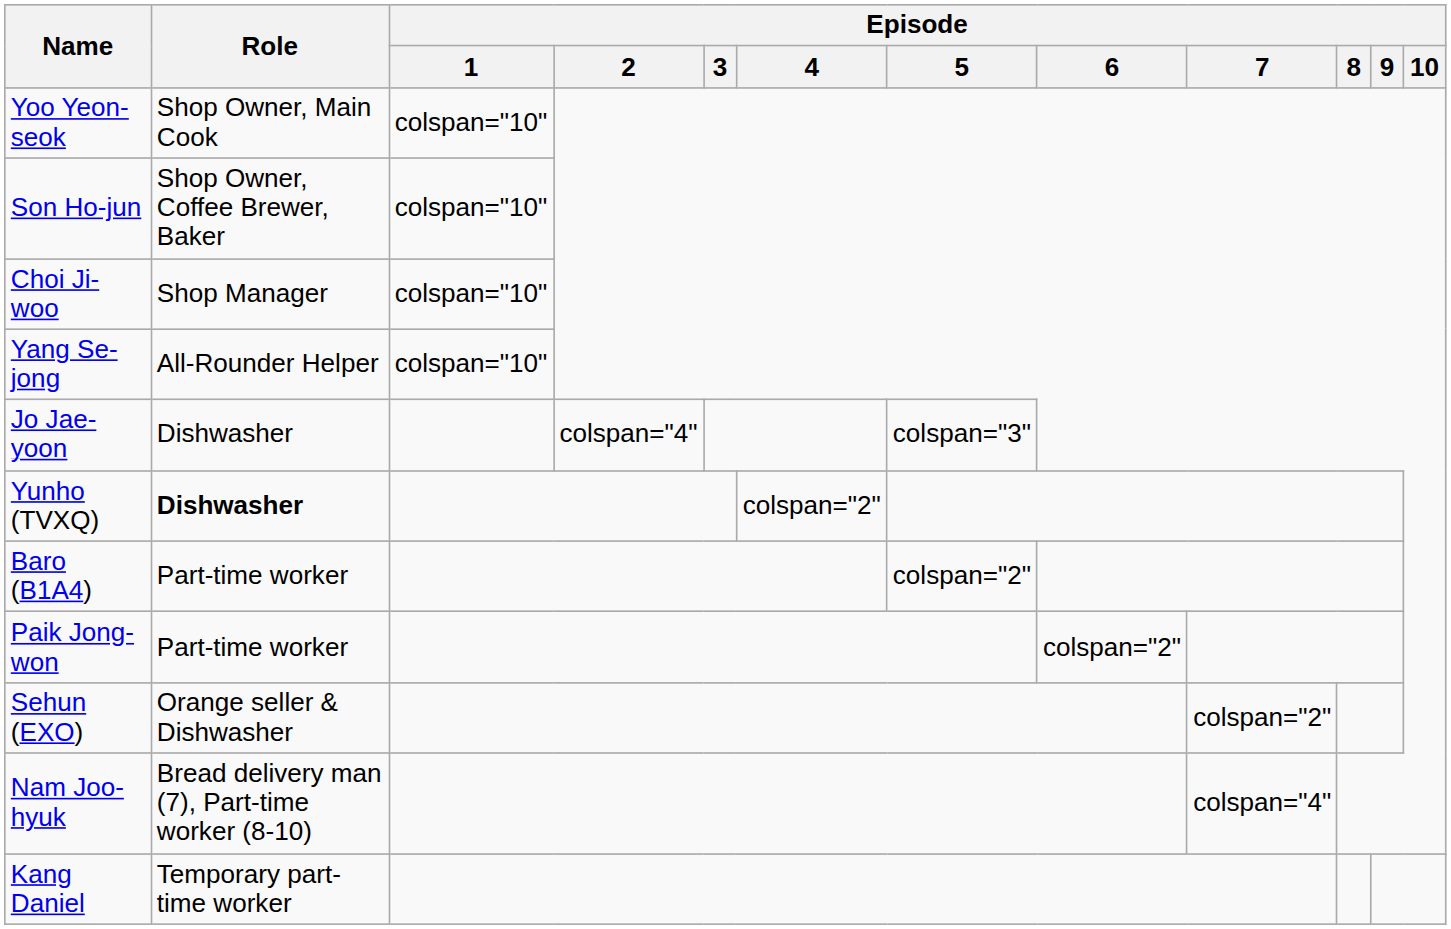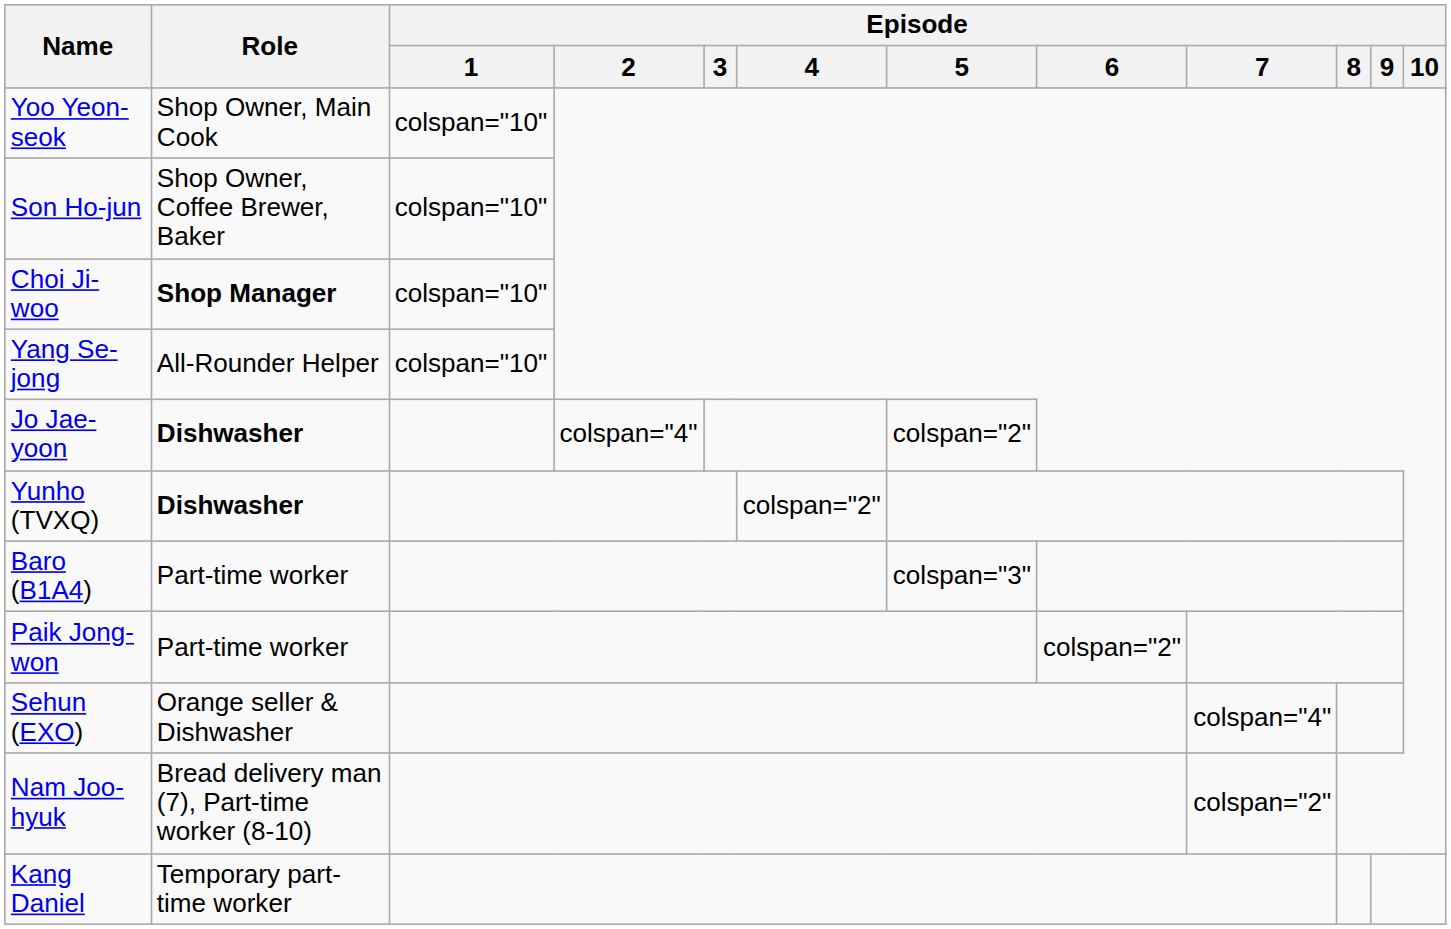Choi Ji-woo | Role: normal -> bold
Jo Jae-yoon | Role: normal -> bold
Jo Jae-yoon | Episode / 5: colspan="3" -> colspan="2"
Baro (B1A4) | Episode / 5: colspan="2" -> colspan="3"
Sehun (EXO) | Episode / 7: colspan="2" -> colspan="4"
Nam Joo-hyuk | Episode / 7: colspan="4" -> colspan="2"
